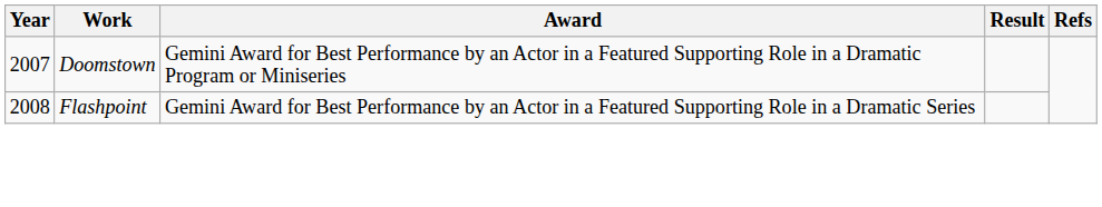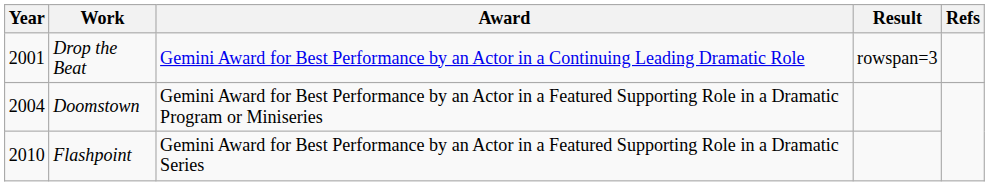+ row: 2001 | Drop the Beat | Gemini Award for Best Performance by an Actor in a Continuing Leading Dramatic Role | rowspan=3
Doomstown | Year: 2007 -> 2004
Flashpoint | Year: 2008 -> 2010
